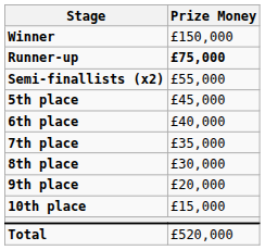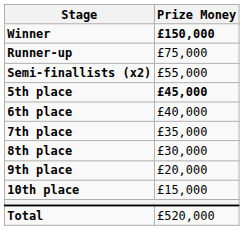Winner | Prize Money: normal -> bold
Runner-up | Prize Money: bold -> normal
5th place | Prize Money: normal -> bold
